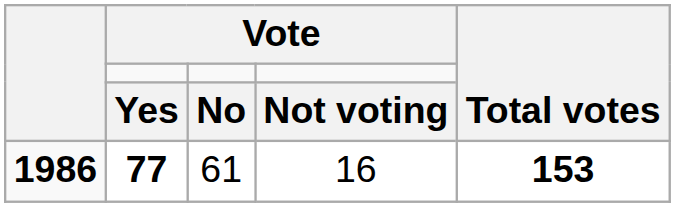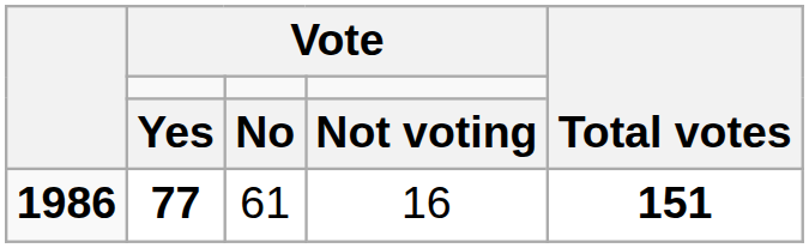1986 | Total votes: 153 -> 151
